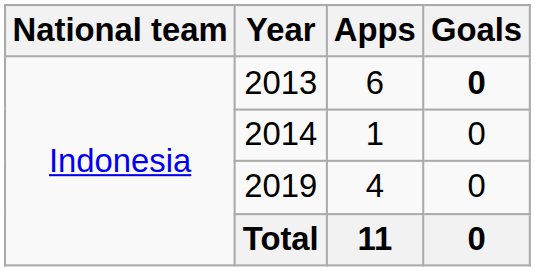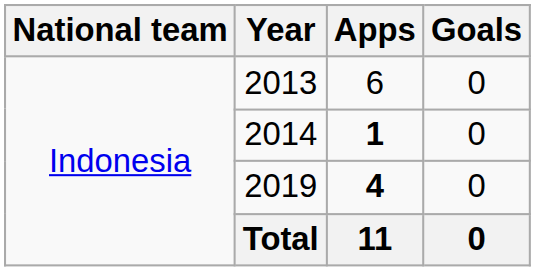2013 | Goals: bold -> normal
2014 | Apps: normal -> bold
2019 | Apps: normal -> bold
